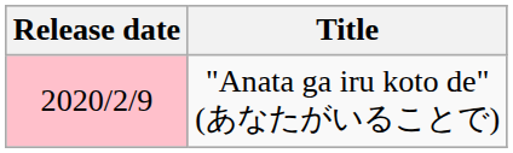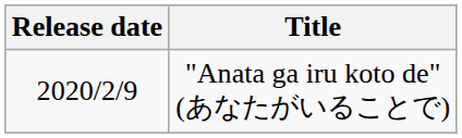"Anata ga iru koto de" (あなたがいることで) | Release date: pink background -> no background
